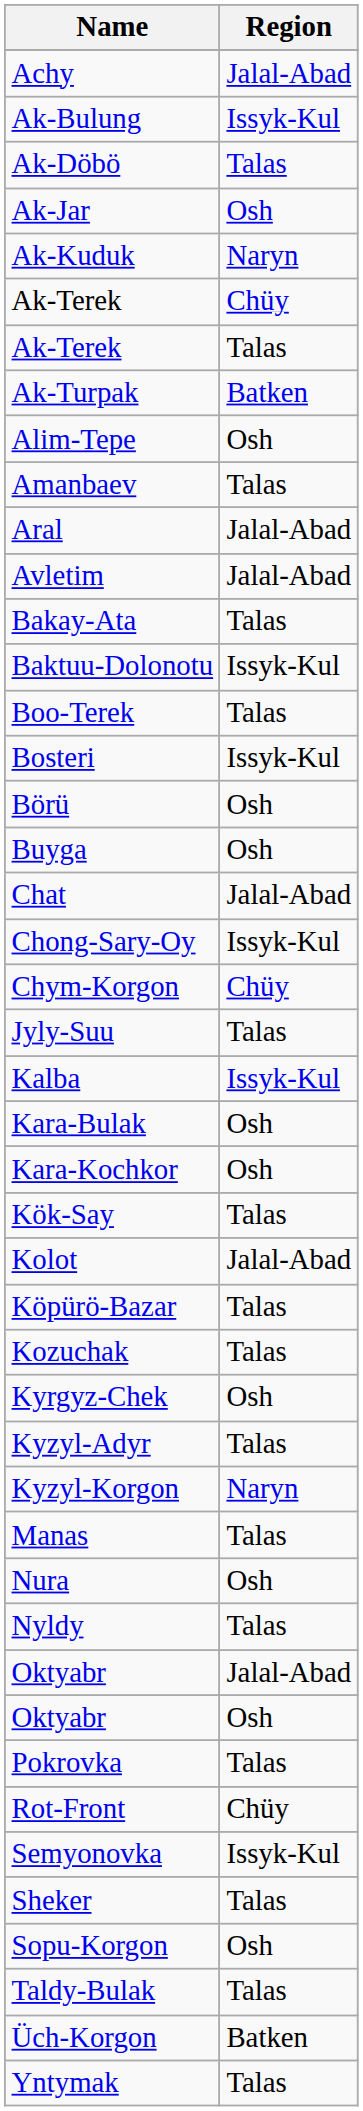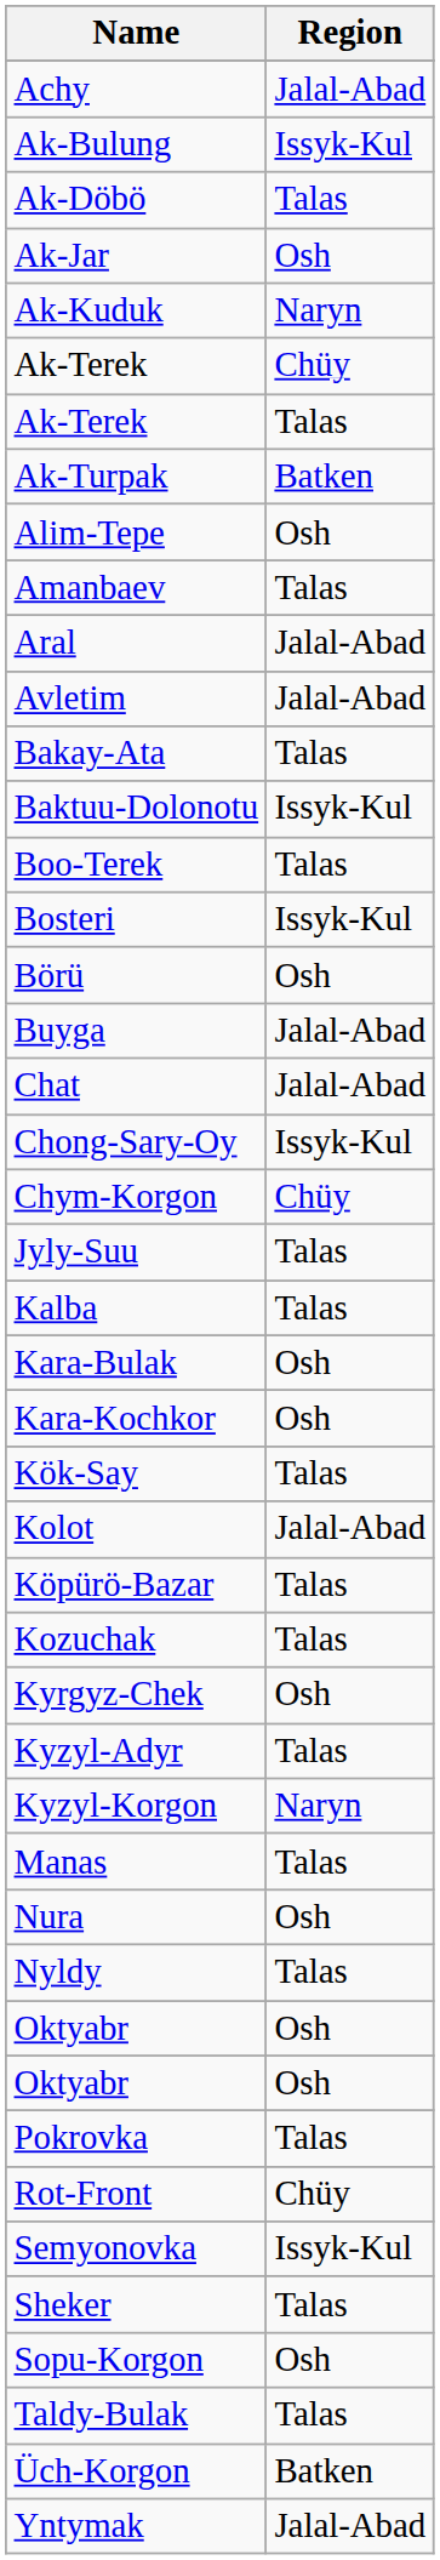row 19 | Region: Osh -> Jalal-Abad
row 24 | Region: Issyk-Kul -> Talas
row 37 | Region: Jalal-Abad -> Osh
row 46 | Region: Talas -> Jalal-Abad
